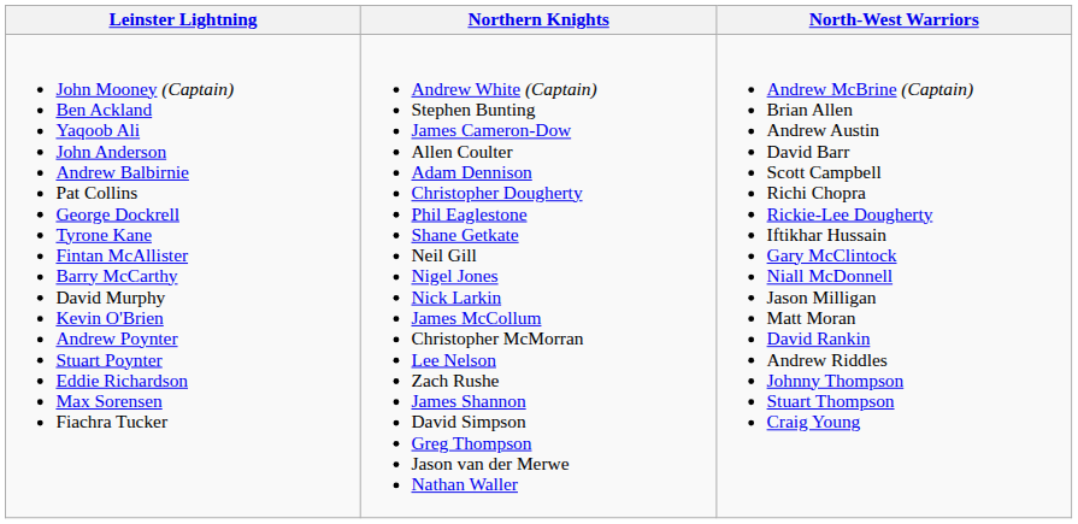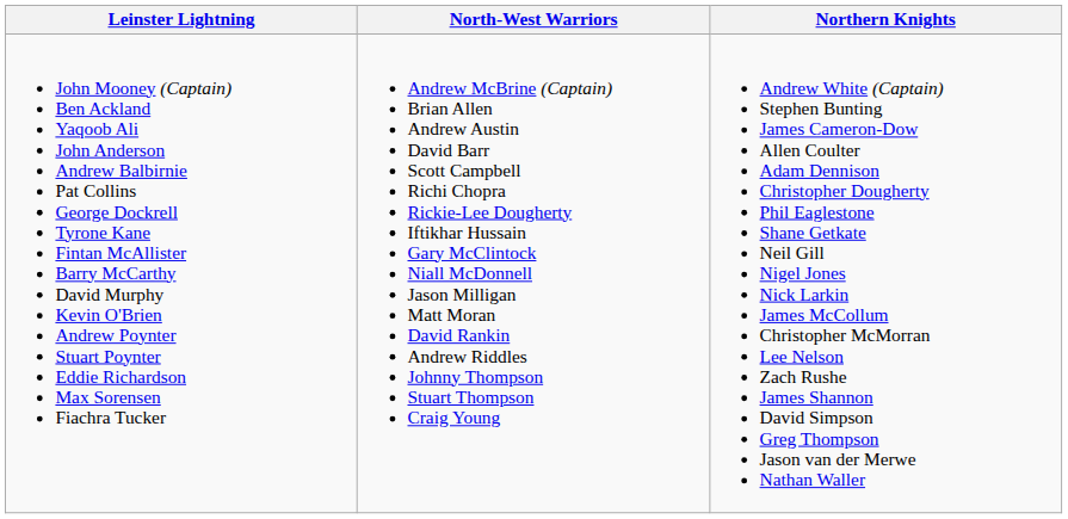columns swapped: Northern Knights <-> North-West Warriors
